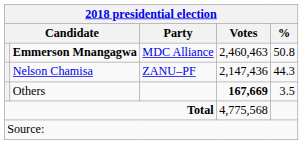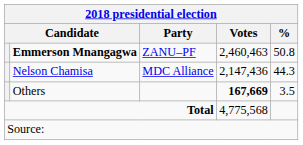Emmerson Mnangagwa | Party: MDC Alliance -> ZANU–PF
Nelson Chamisa | Party: ZANU–PF -> MDC Alliance
